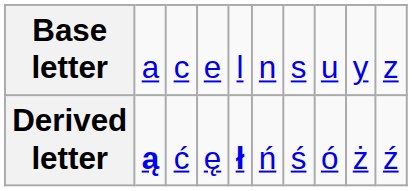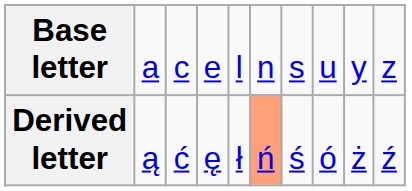Derived letter | column 2: bold -> normal
Derived letter | column 5: bold -> normal
Derived letter | column 6: no background -> lightsalmon background
